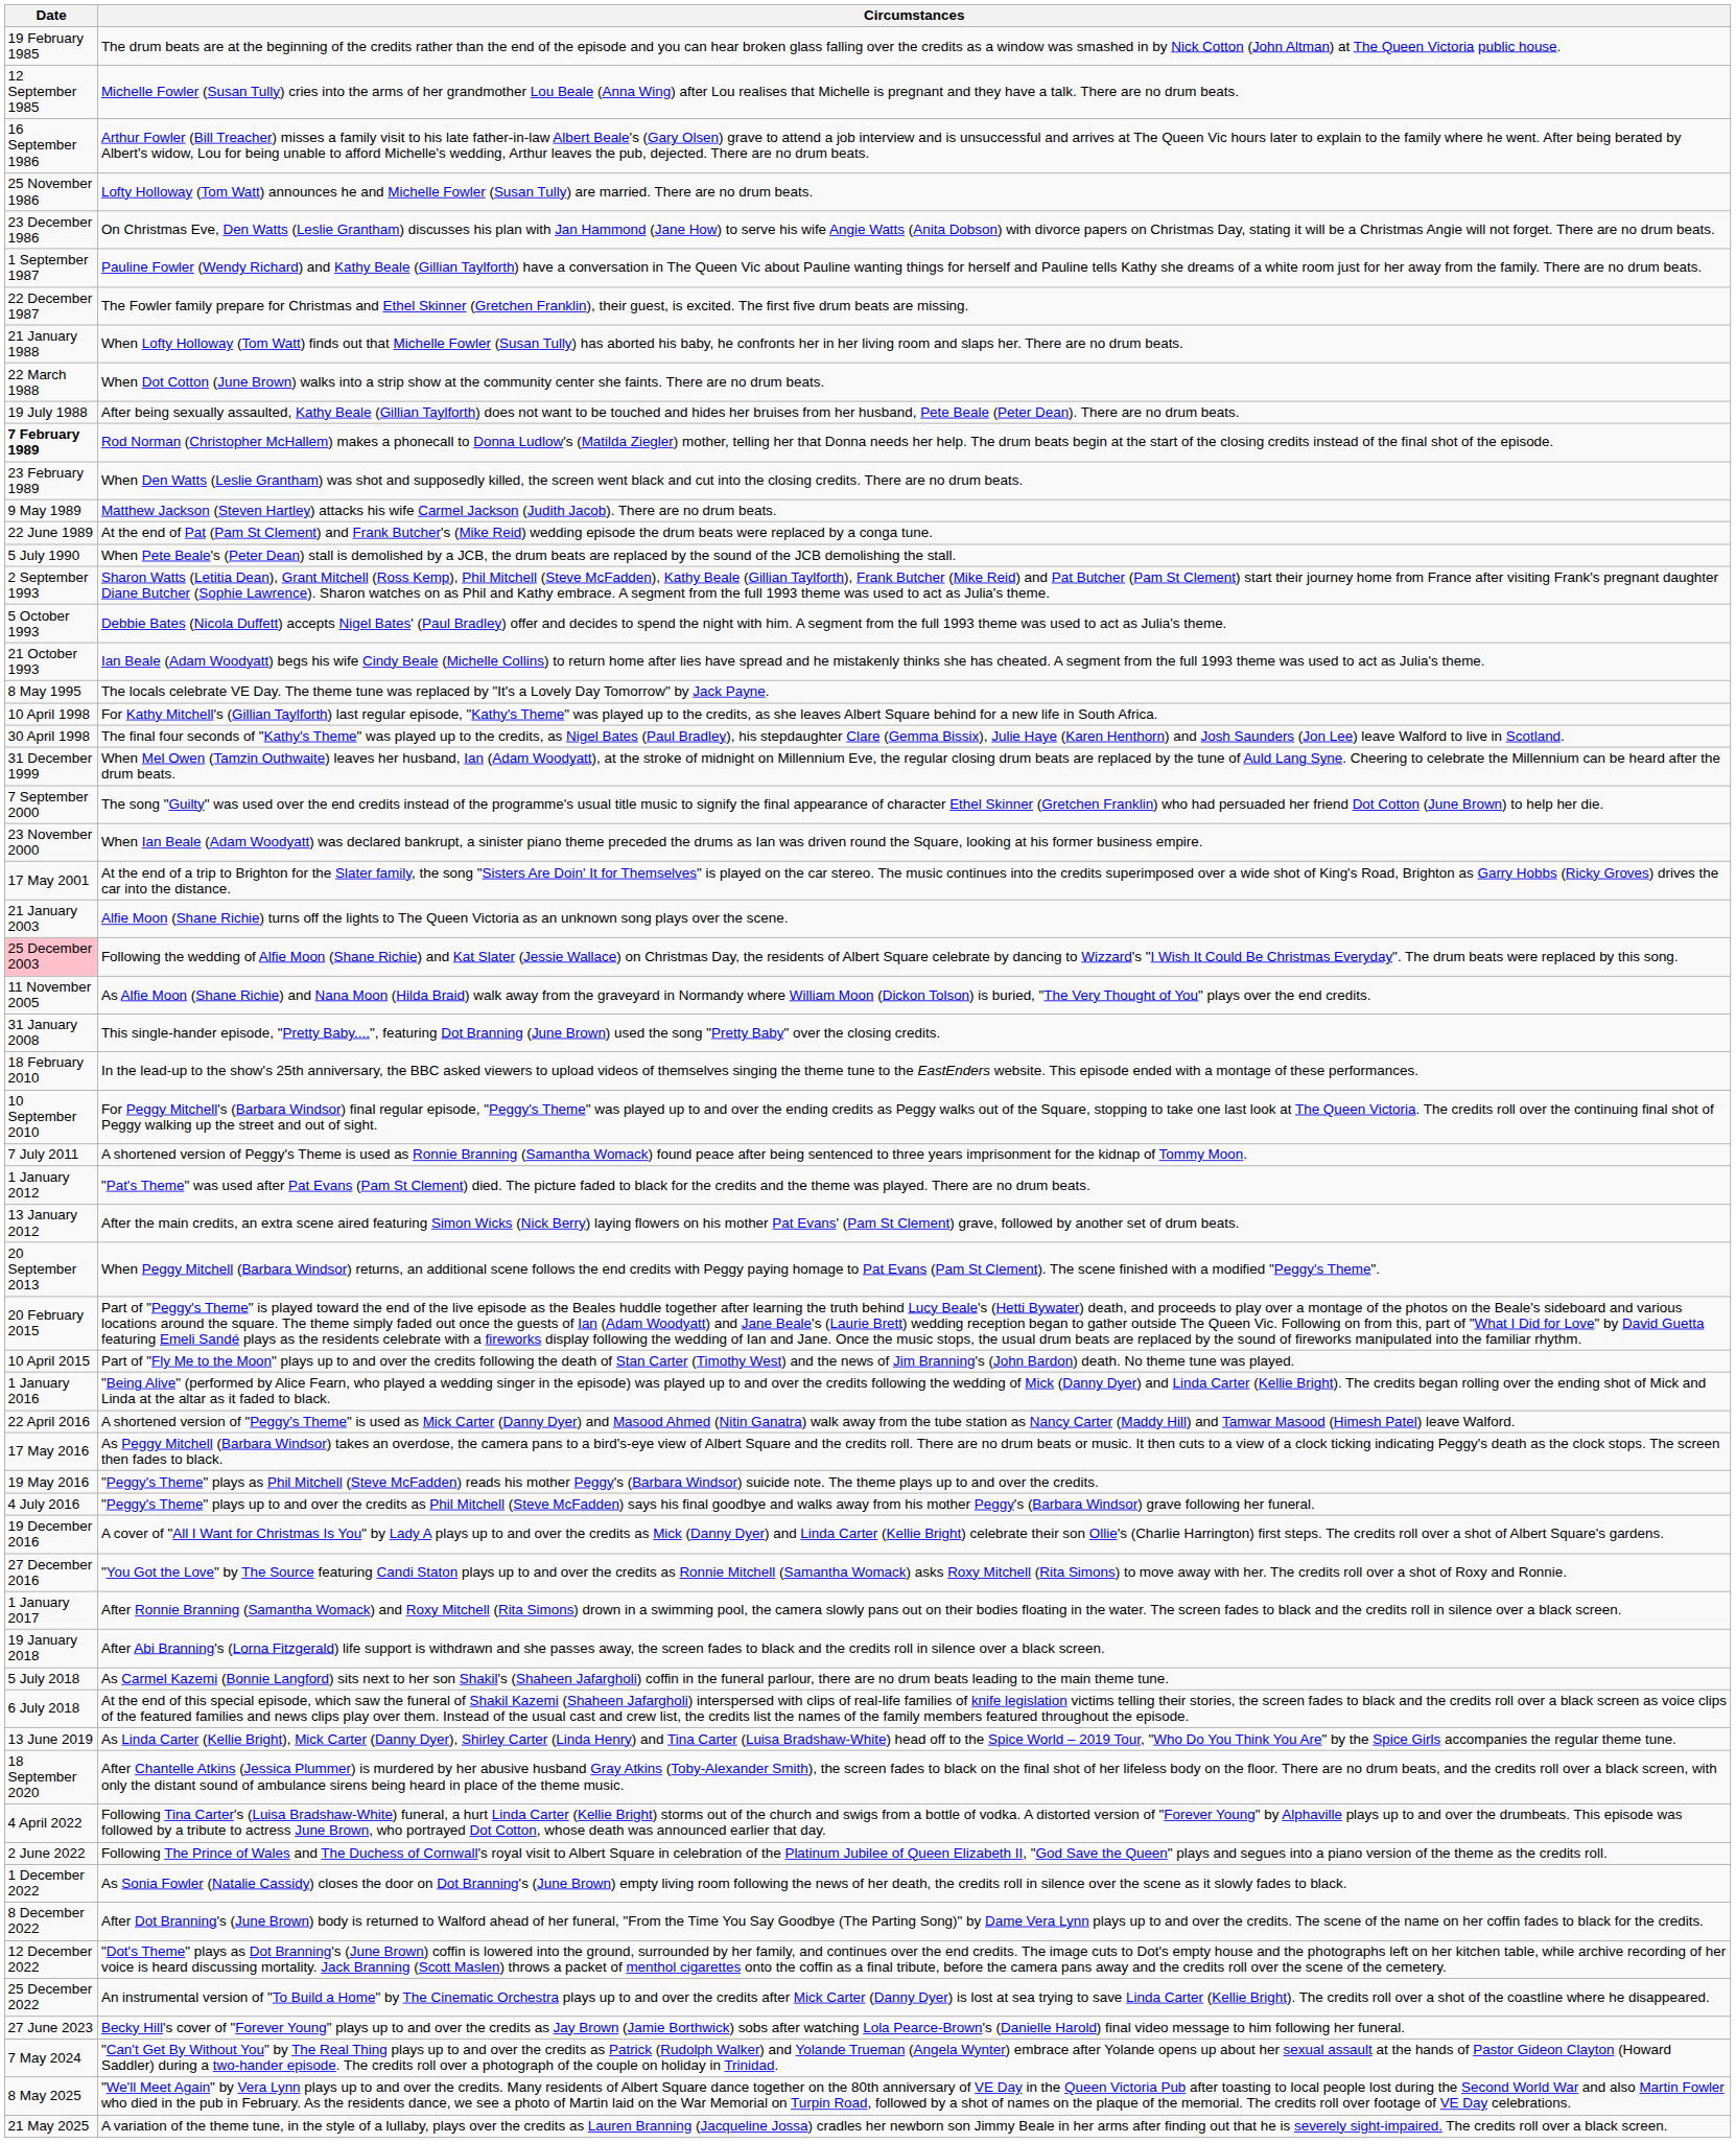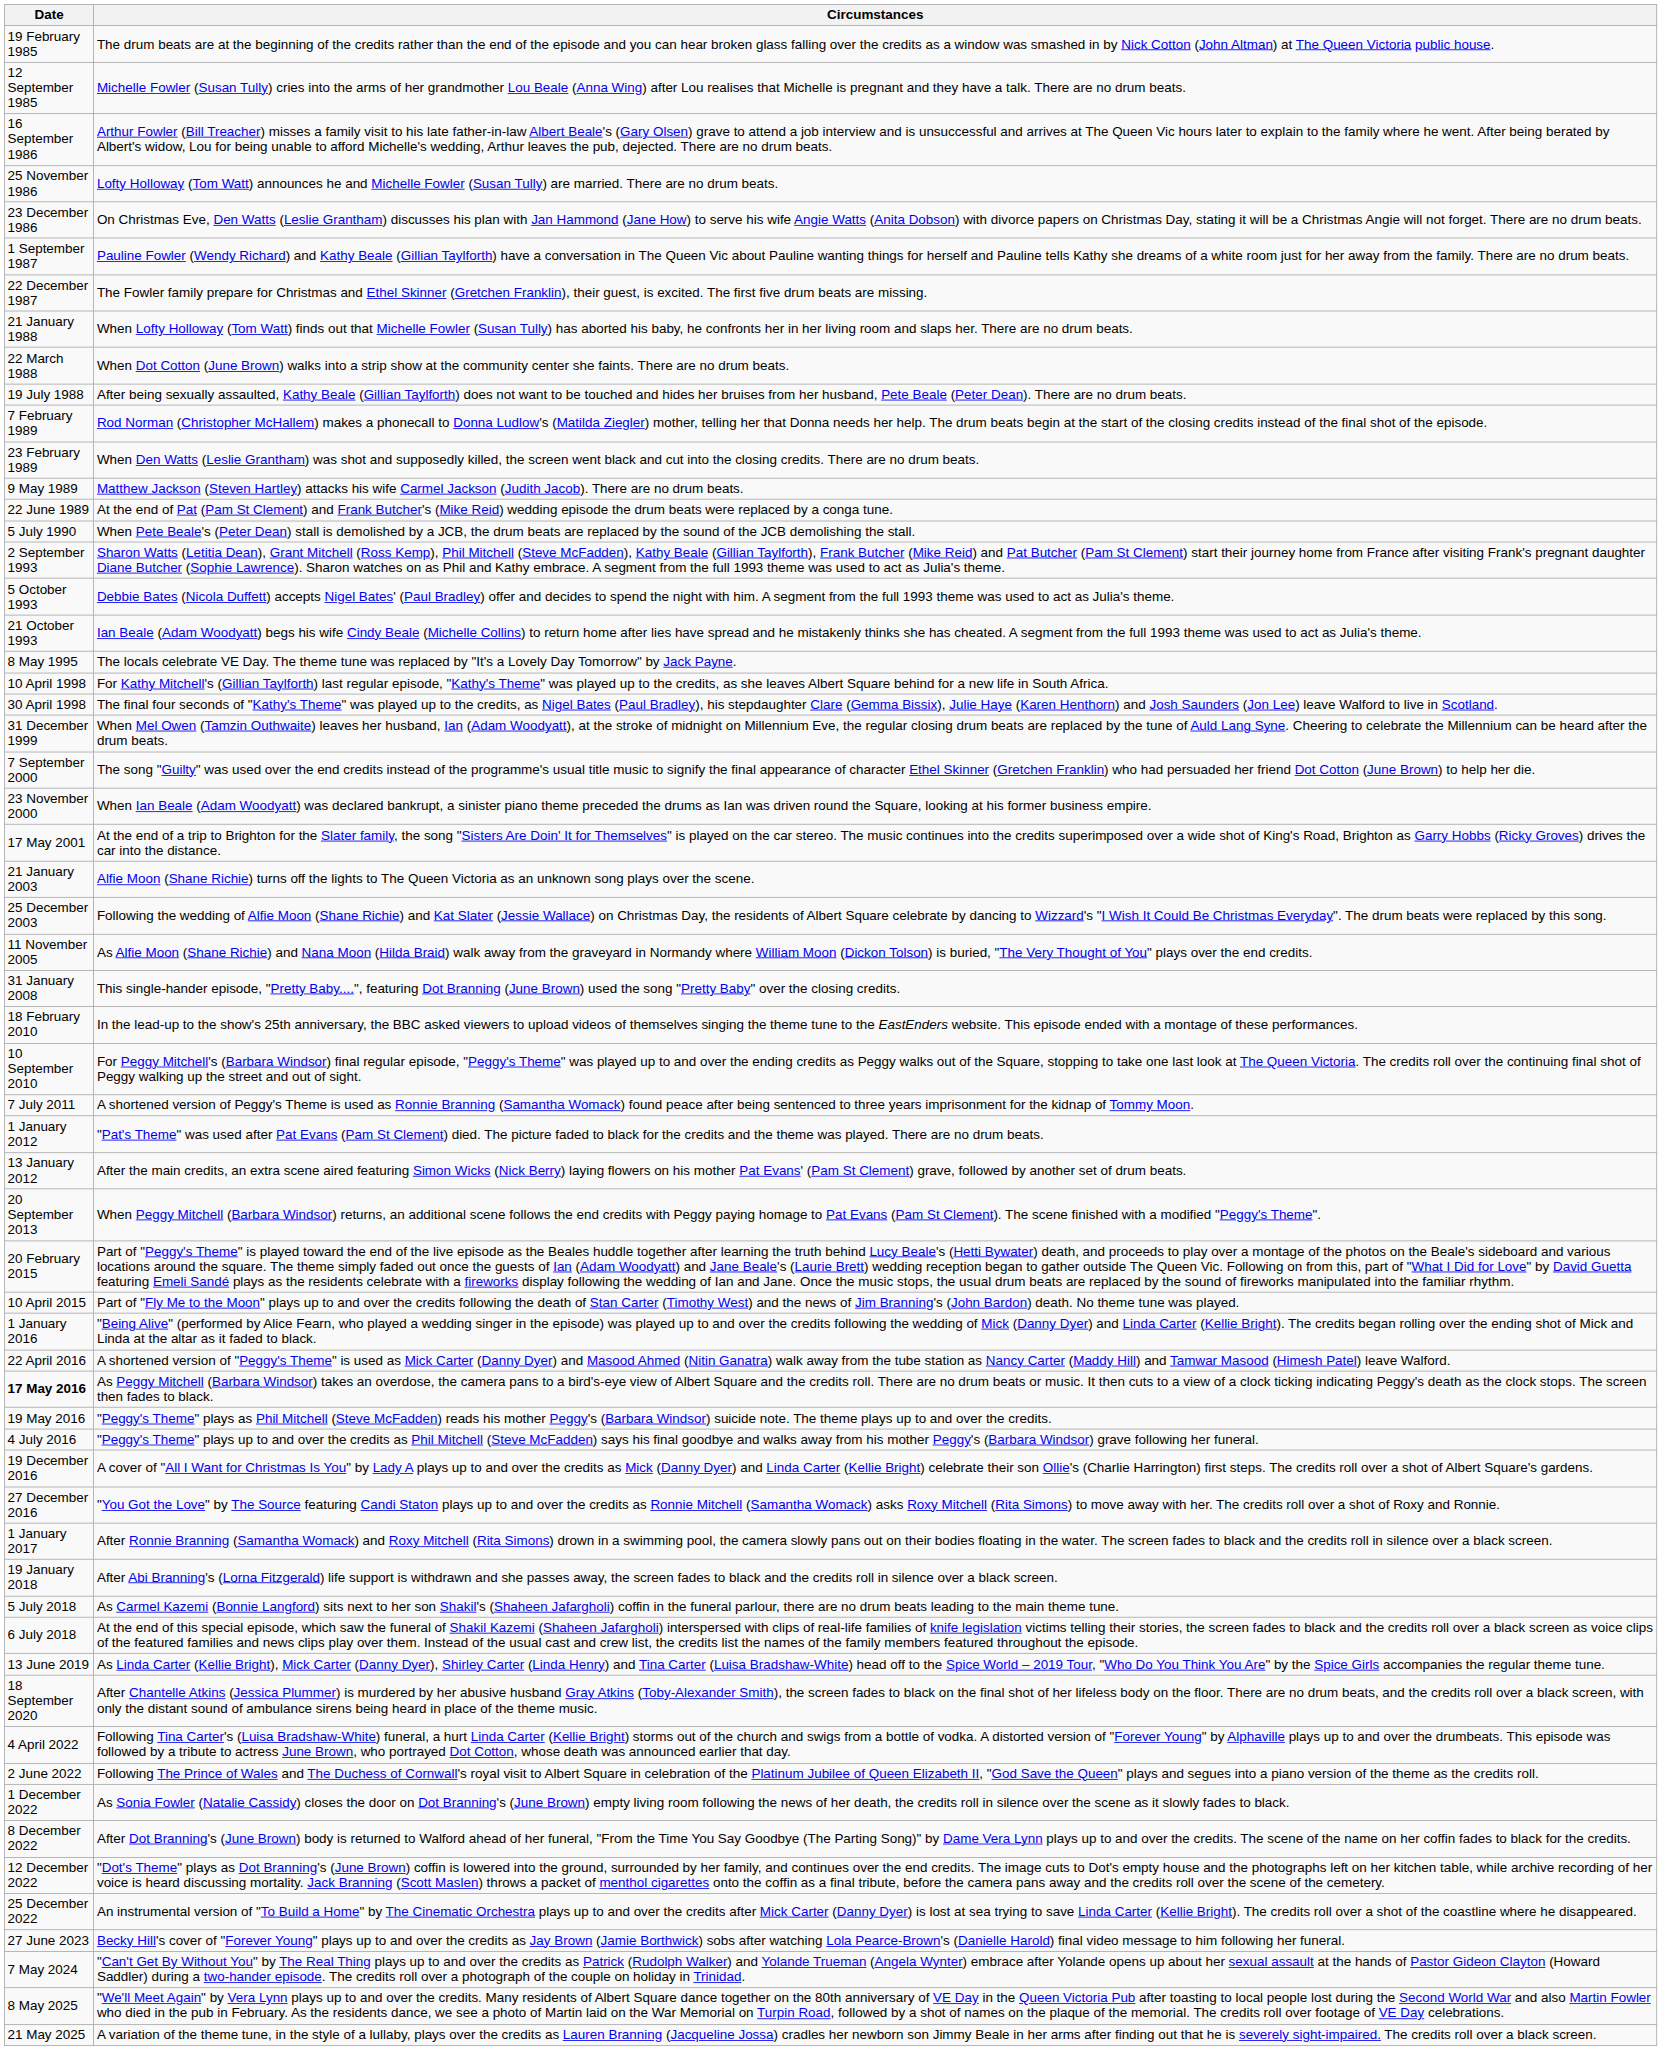7 February 1989 | Date: bold -> normal
25 December 2003 | Date: pink background -> no background
17 May 2016 | Date: normal -> bold
